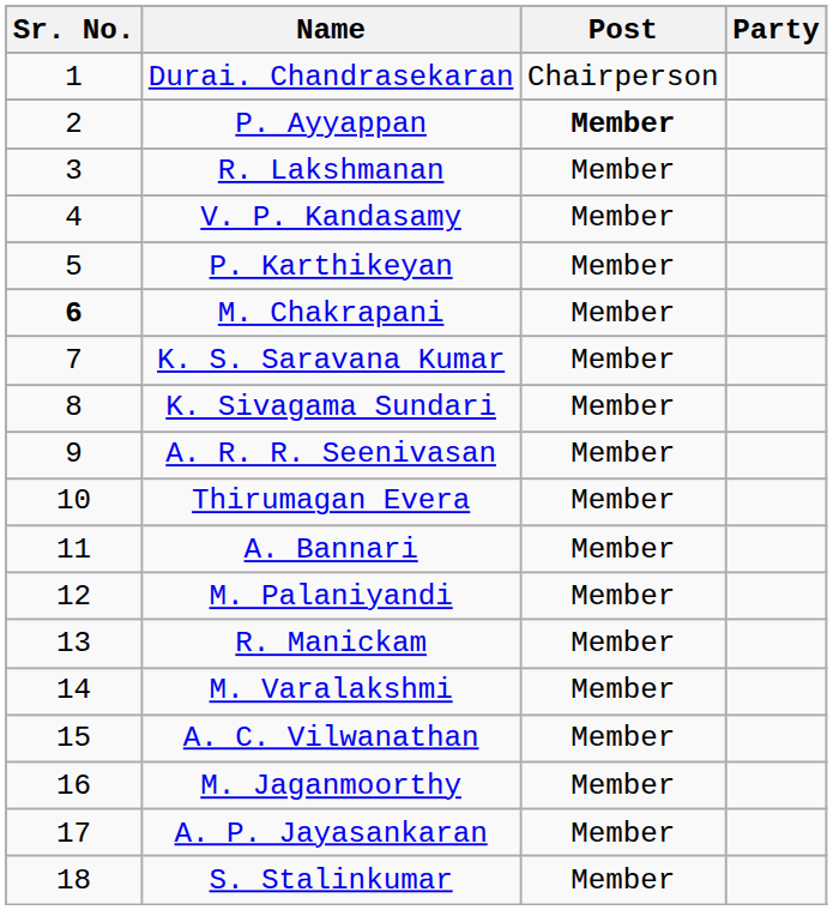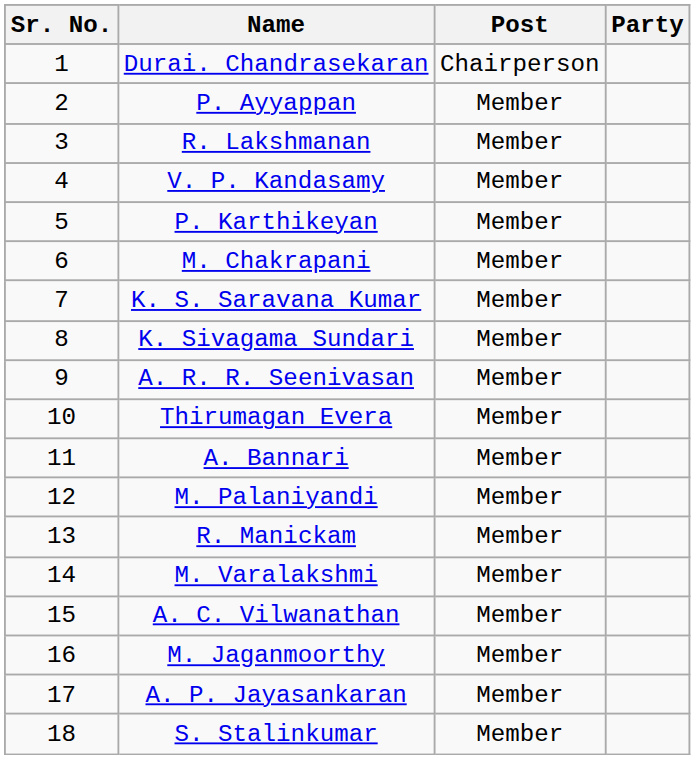P. Ayyappan | Post: bold -> normal
M. Chakrapani | Sr. No.: bold -> normal
